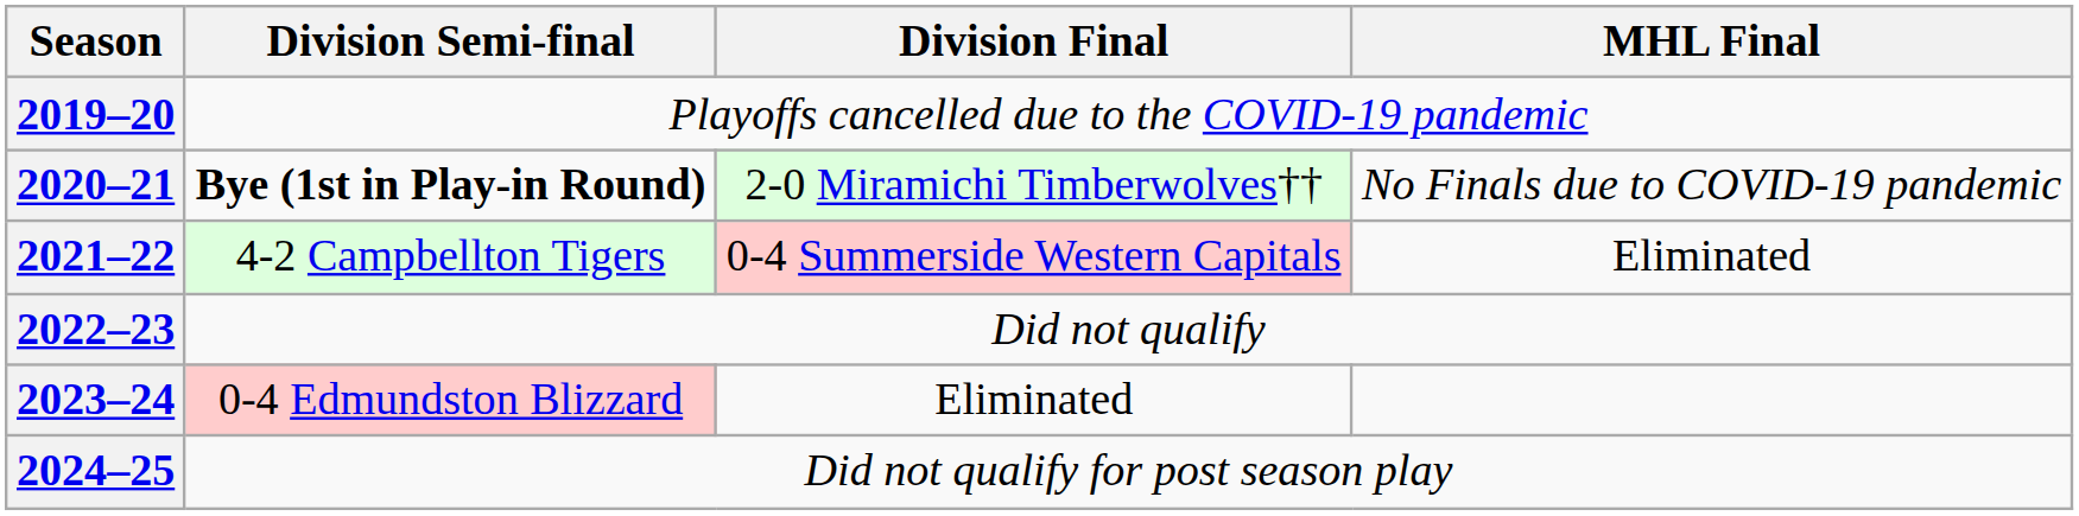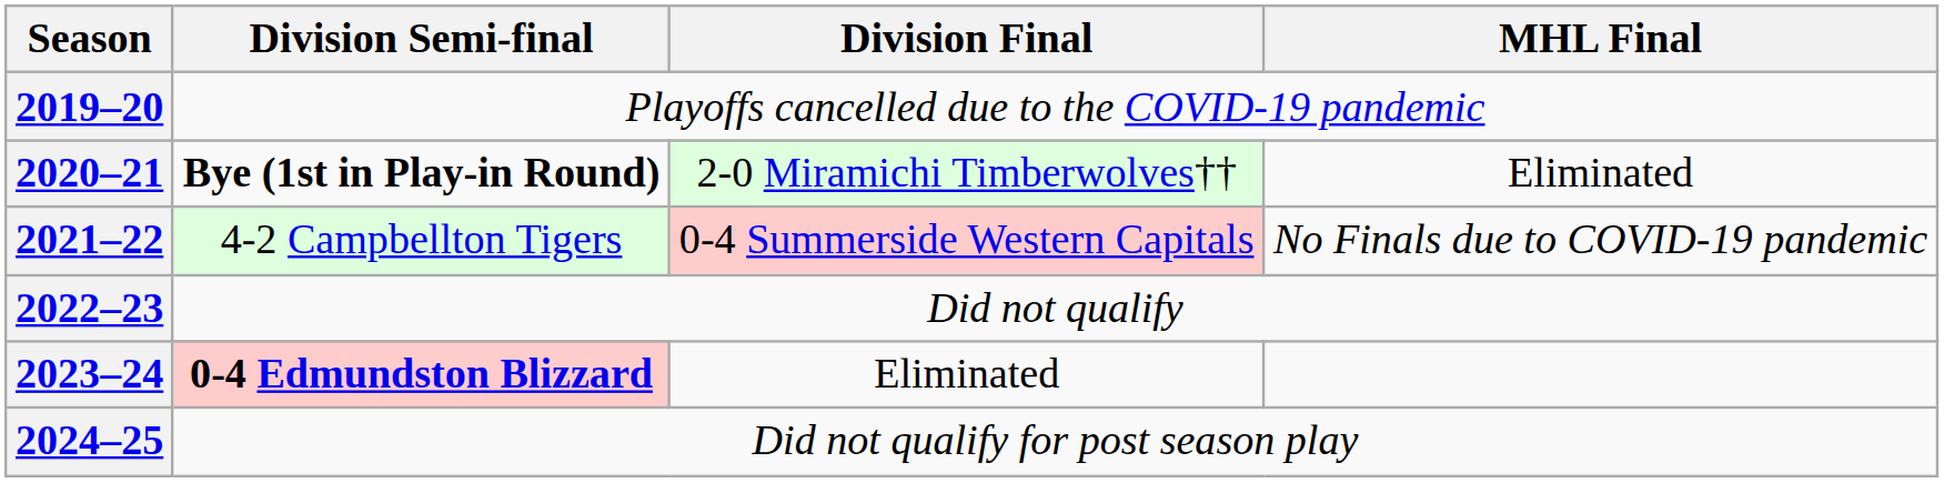2020–21 | MHL Final: No Finals due to COVID-19 pandemic -> Eliminated
2021–22 | MHL Final: Eliminated -> No Finals due to COVID-19 pandemic
2023–24 | Division Semi-final: normal -> bold
